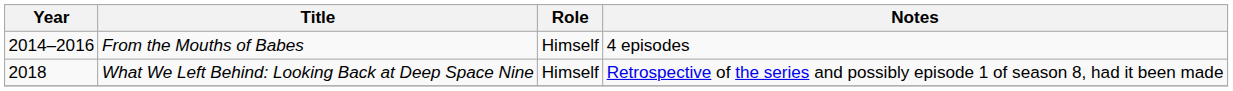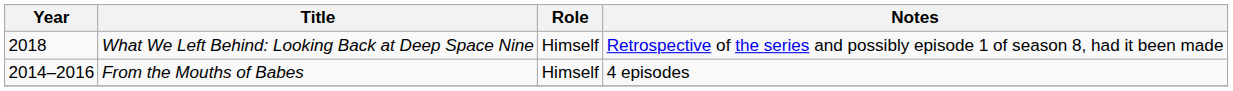rows swapped: From the Mouths of Babes <-> What We Left Behind: Looking Back at Deep Space Nine
